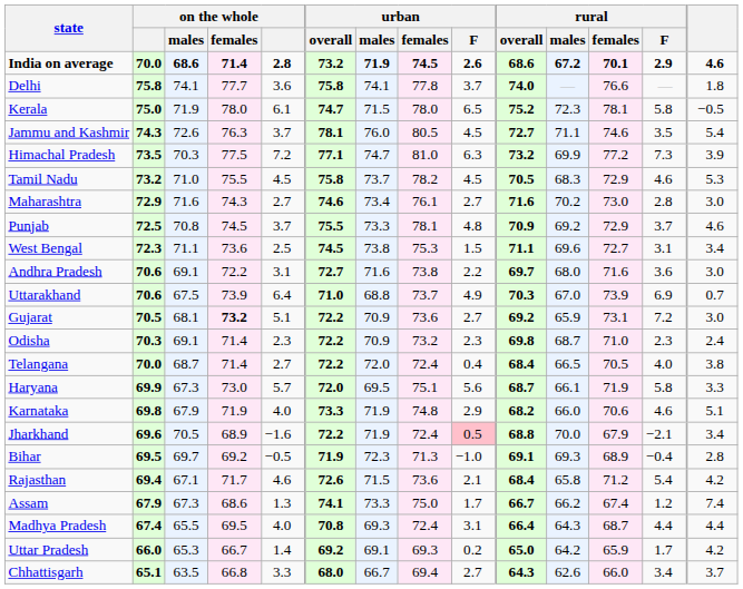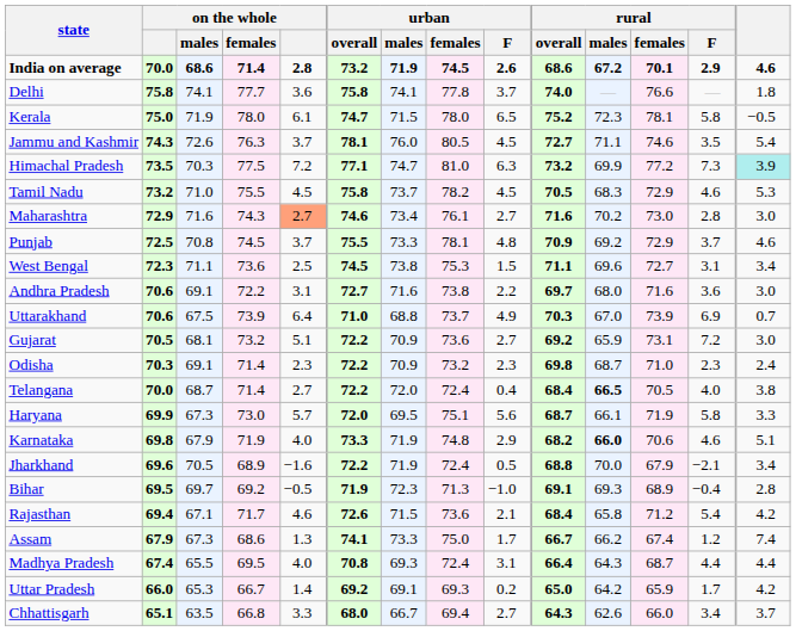Himachal Pradesh | column 14: no background -> paleturquoise background
Maharashtra | column 5: no background -> lightsalmon background
Gujarat | on the whole / females: bold -> normal
Telangana | rural / males: normal -> bold
Karnataka | rural / males: normal -> bold
Jharkhand | urban / F: pink background -> no background
